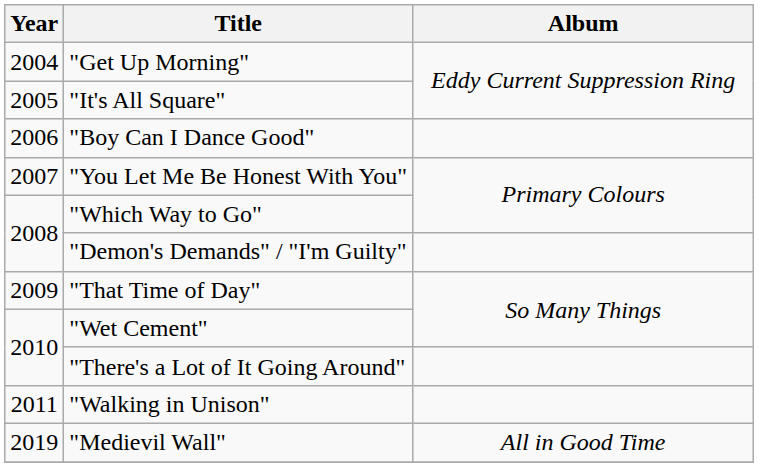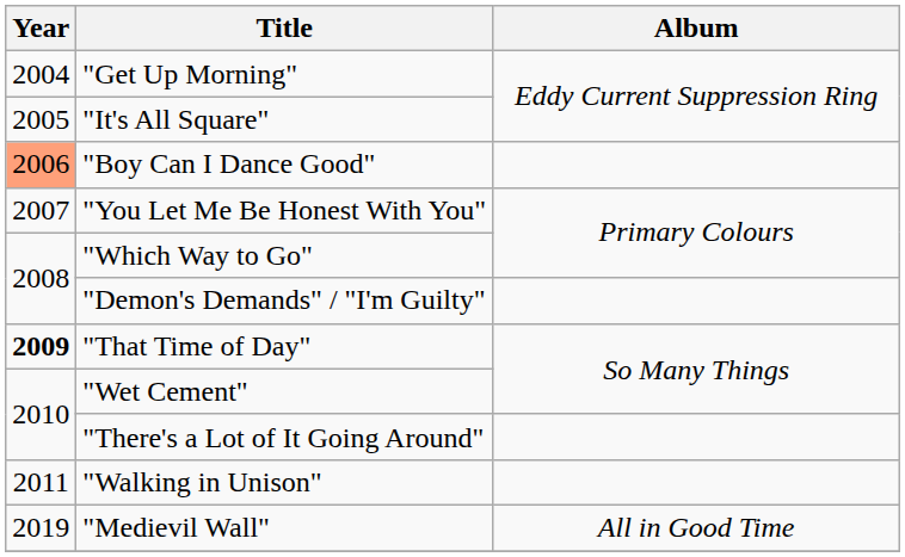"Boy Can I Dance Good" | Year: no background -> lightsalmon background
"That Time of Day" | Year: normal -> bold
